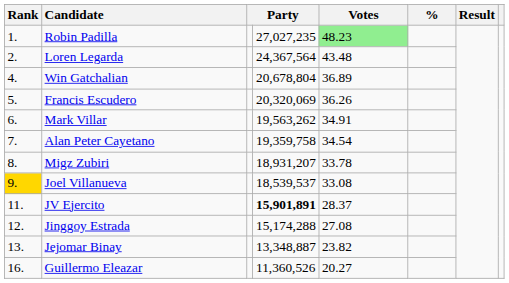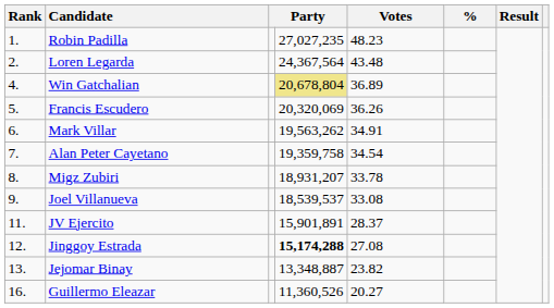Robin Padilla | Votes: lightgreen background -> no background
Win Gatchalian | column 4: no background -> khaki background
Joel Villanueva | Rank: gold background -> no background
JV Ejercito | column 4: bold -> normal
Jinggoy Estrada | column 4: normal -> bold
